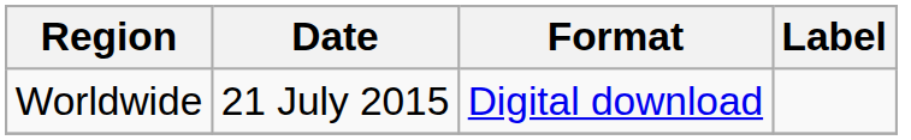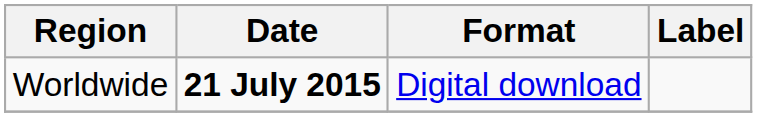Worldwide | Date: normal -> bold
